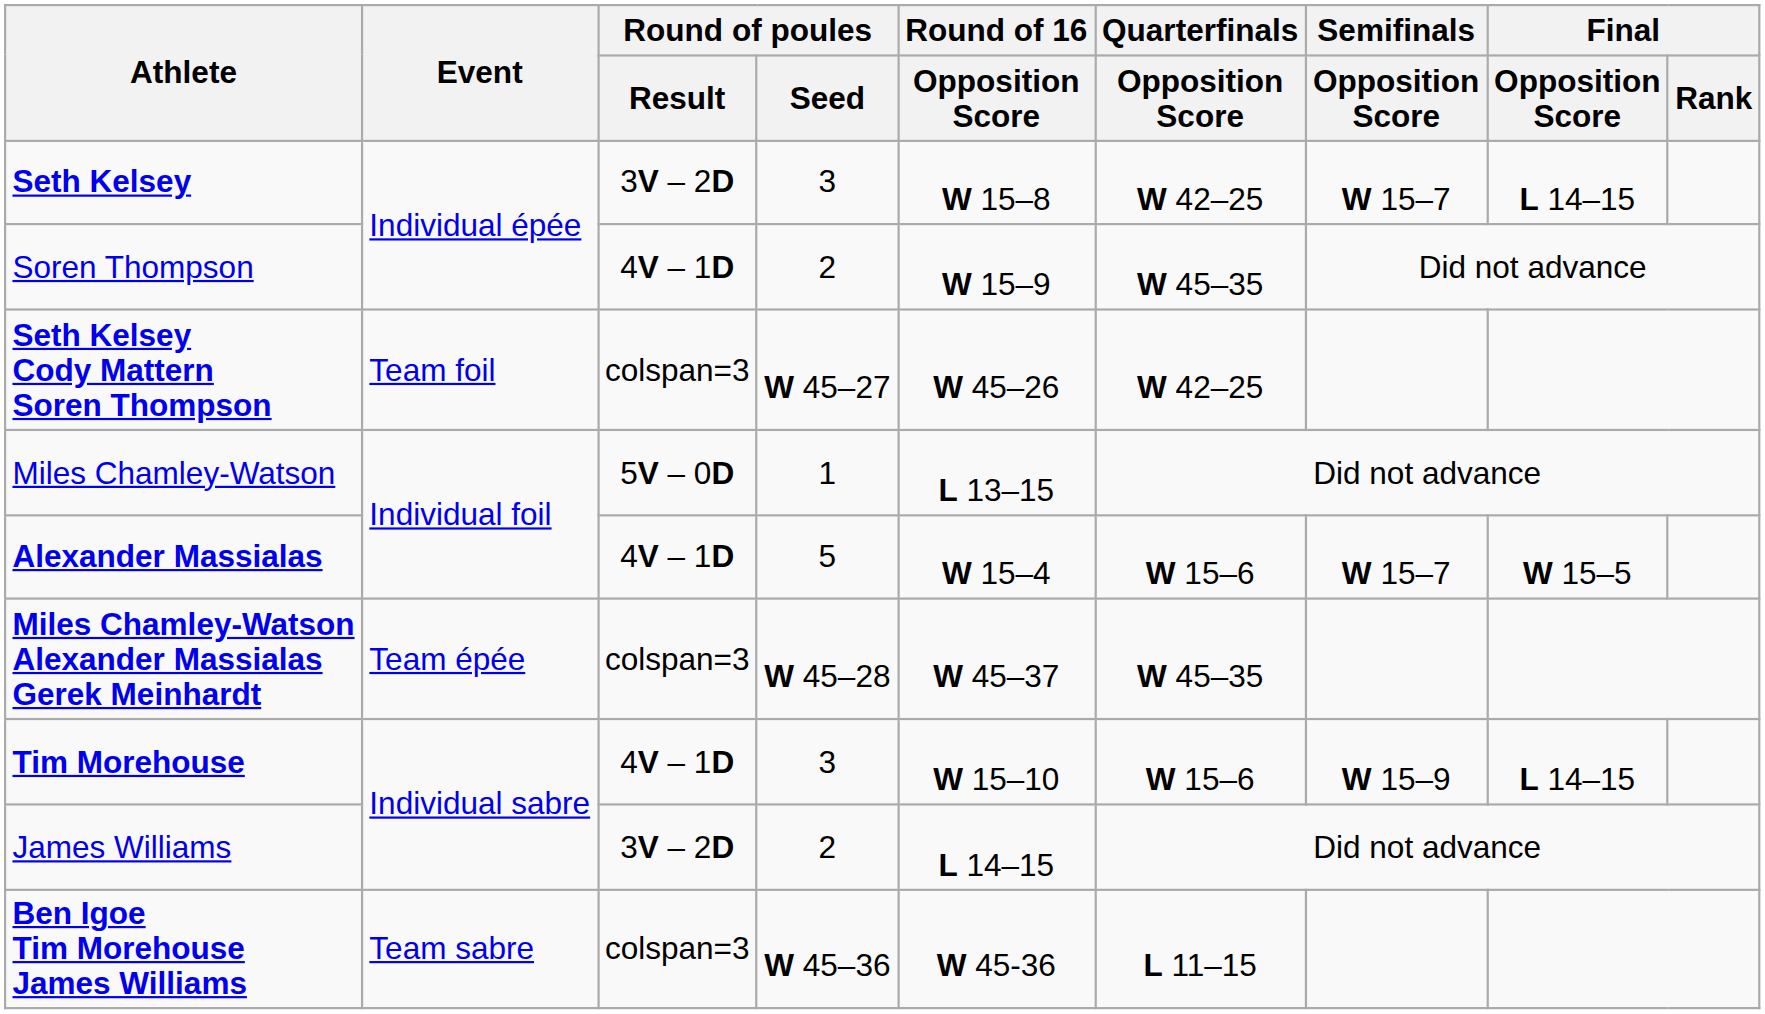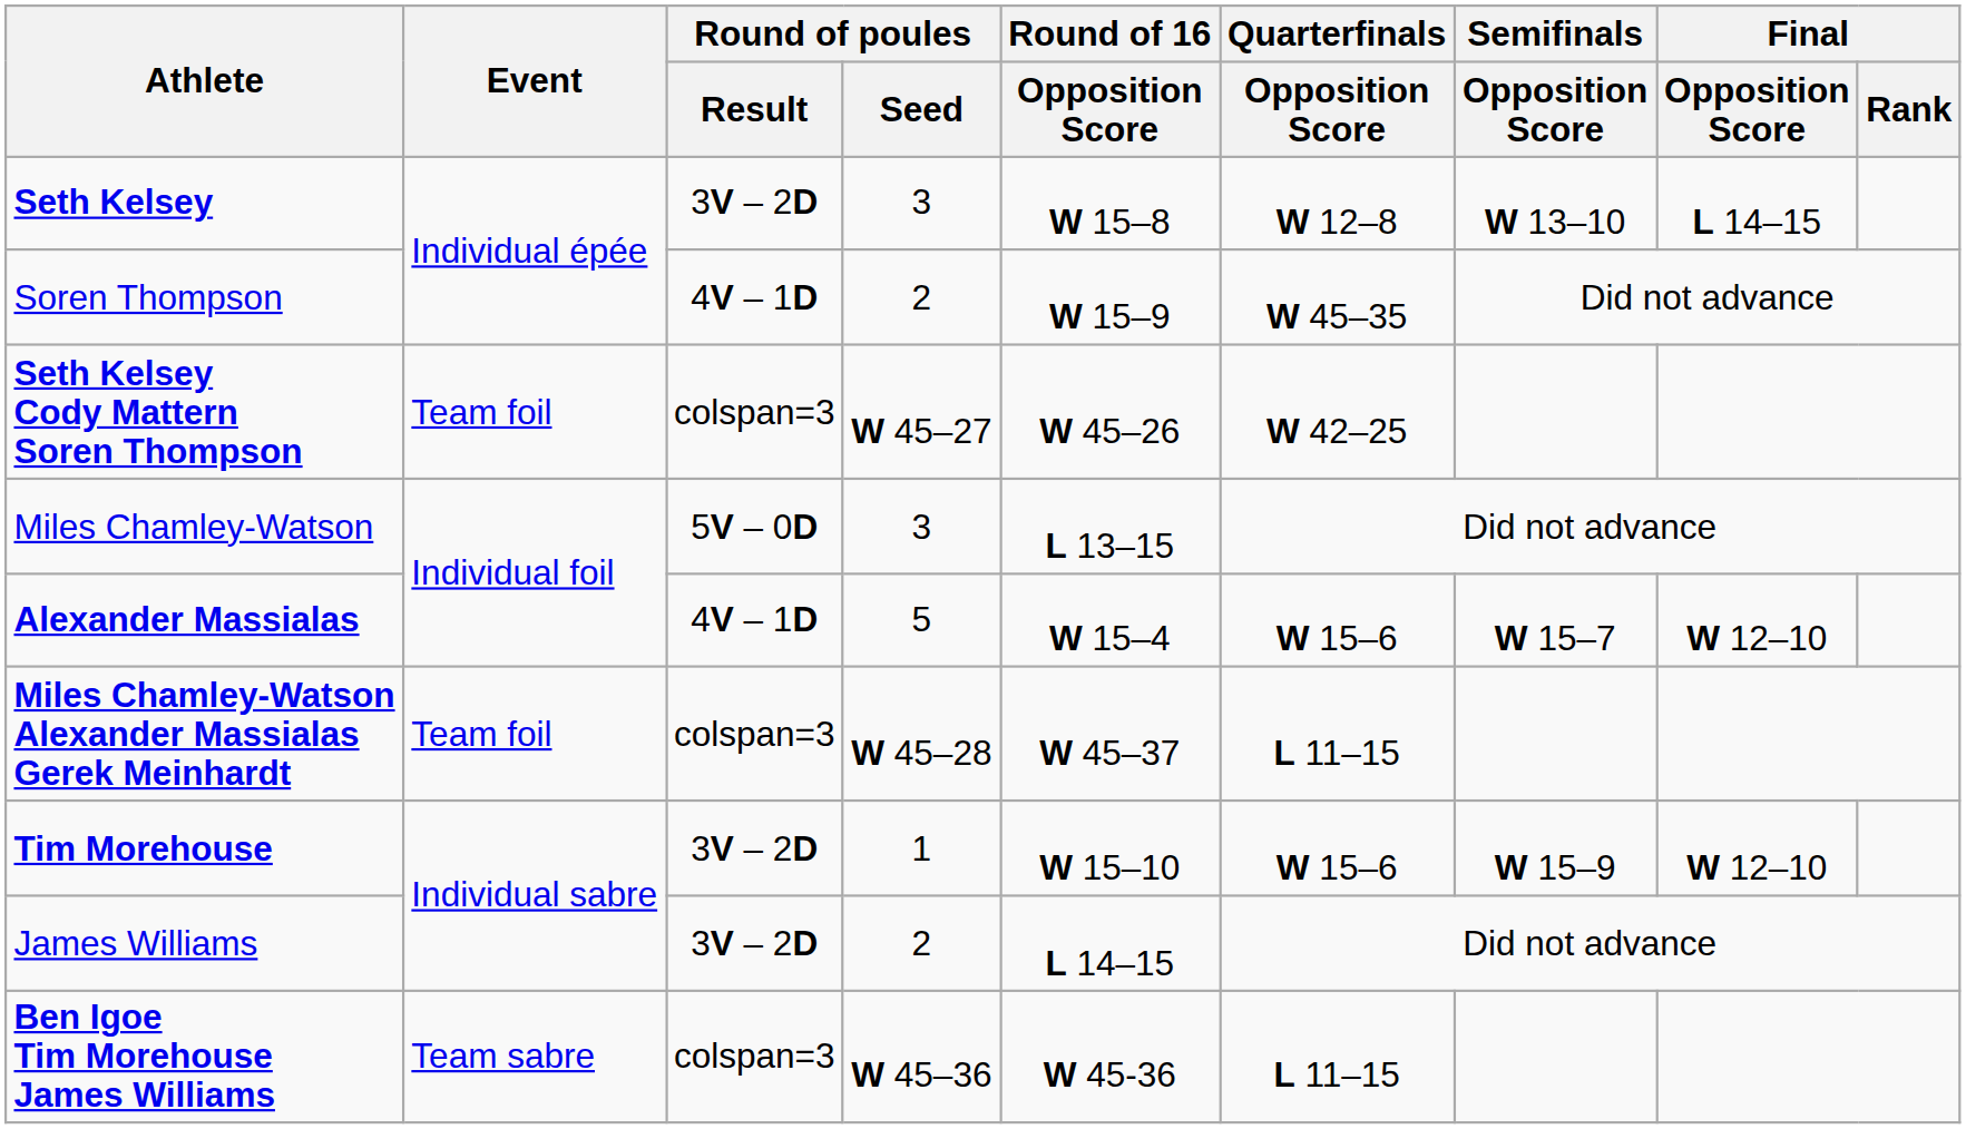Seth Kelsey | Quarterfinals / Opposition Score: W 42–25 -> W 12–8
Seth Kelsey | Semifinals / Opposition Score: W 15–7 -> W 13–10
Miles Chamley-Watson | Round of poules / Seed: 1 -> 3
Alexander Massialas | Final / Opposition Score: W 15–5 -> W 12–10
Miles Chamley-Watson Alexander Massialas Gerek Meinhardt | Event: Team épée -> Team foil
Miles Chamley-Watson Alexander Massialas Gerek Meinhardt | Quarterfinals / Opposition Score: W 45–35 -> L 11–15
Tim Morehouse | Round of poules / Result: 4V – 1D -> 3V – 2D
Tim Morehouse | Round of poules / Seed: 3 -> 1
Tim Morehouse | Final / Opposition Score: L 14–15 -> W 12–10
